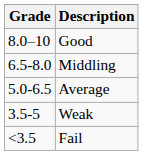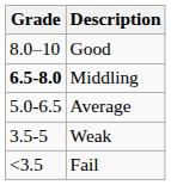Middling | Grade: normal -> bold
